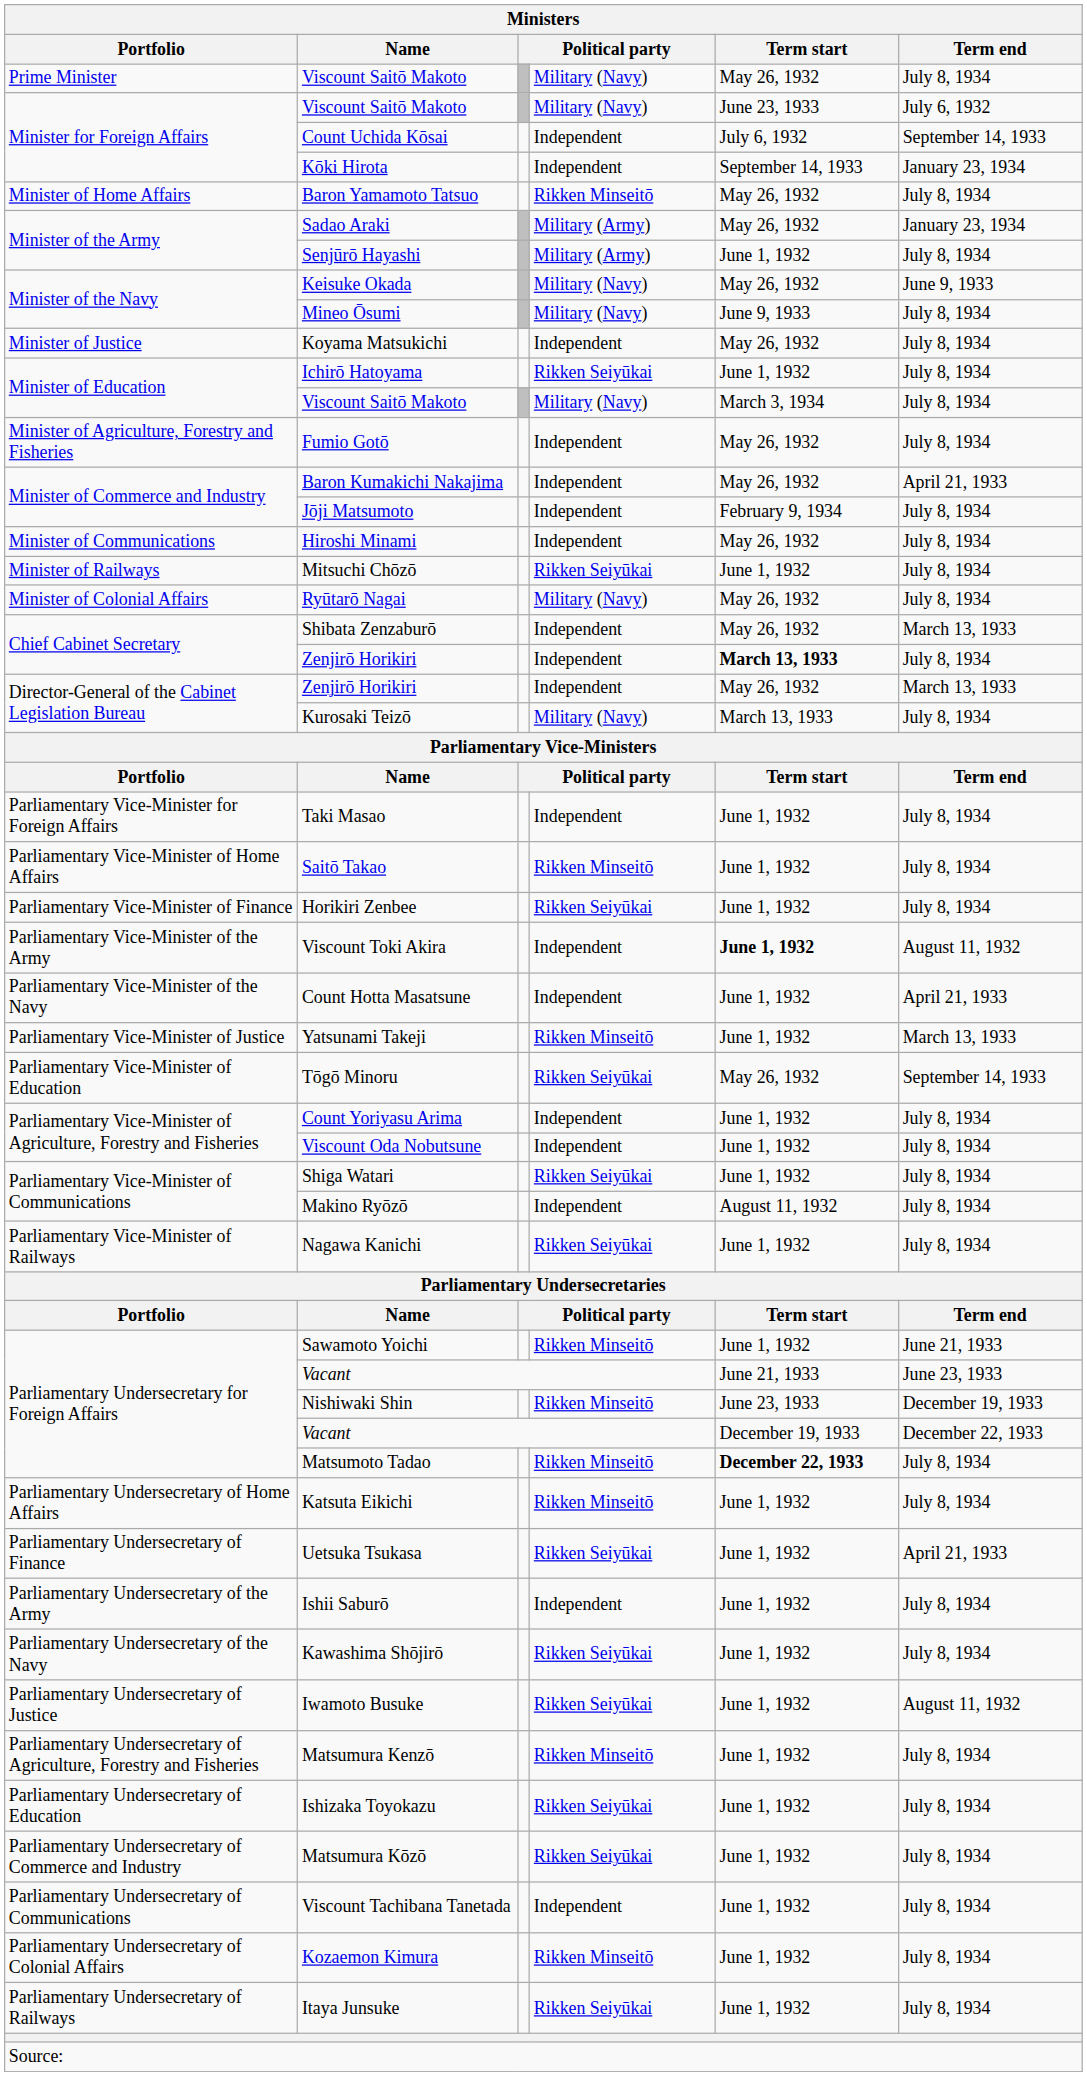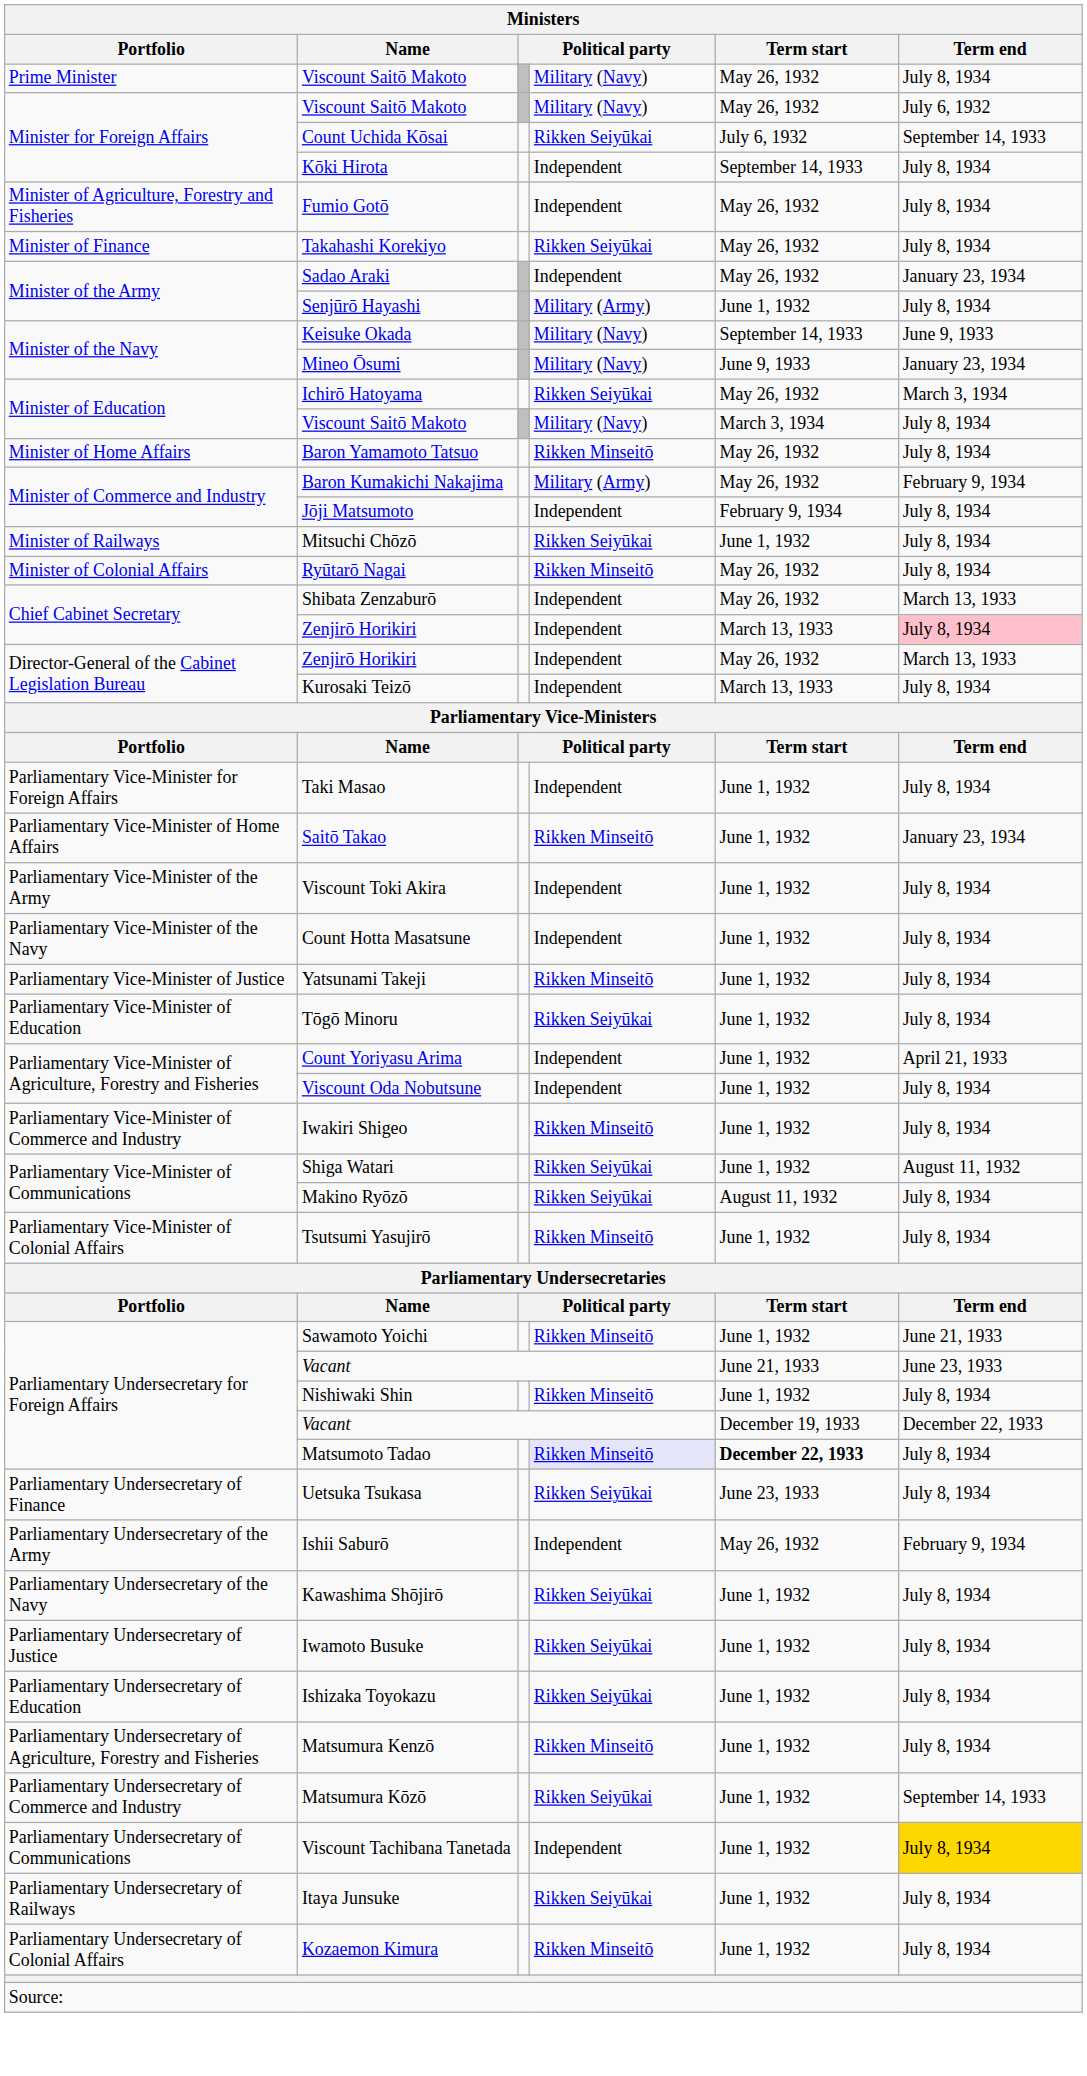Minister for Foreign Affairs / Viscount Saitō Makoto | Term start: June 23, 1933 -> May 26, 1932
Count Uchida Kōsai | column 4: Independent -> Rikken Seiyūkai
Kōki Hirota | Term end: January 23, 1934 -> July 8, 1934
rows swapped: Baron Yamamoto Tatsuo <-> Fumio Gotō
+ row: Minister of Finance | Takahashi Korekiyo | Rikken Seiyūkai | May 26, 1932 | July 8, 1934
Sadao Araki | column 4: Military (Army) -> Independent
Keisuke Okada | Term start: May 26, 1932 -> September 14, 1933
Mineo Ōsumi | Term end: July 8, 1934 -> January 23, 1934
- row: Minister of Justice | Koyama Matsukichi | Independent | May 26, 1932 | July 8, 1934
Ichirō Hatoyama | Term start: June 1, 1932 -> May 26, 1932
Ichirō Hatoyama | Term end: July 8, 1934 -> March 3, 1934
Baron Kumakichi Nakajima | column 4: Independent -> Military (Army)
Baron Kumakichi Nakajima | Term end: April 21, 1933 -> February 9, 1934
- row: Minister of Communications | Hiroshi Minami | Independent | May 26, 1932 | July 8, 1934
Ryūtarō Nagai | column 4: Military (Navy) -> Rikken Minseitō
Chief Cabinet Secretary / Zenjirō Horikiri | Term start: bold -> normal
Chief Cabinet Secretary / Zenjirō Horikiri | Term end: no background -> pink background
Kurosaki Teizō | column 4: Military (Navy) -> Independent
Saitō Takao | Term end: July 8, 1934 -> January 23, 1934
- row: Parliamentary Vice-Minister of Finance | Horikiri Zenbee | Rikken Seiyūkai | June 1, 1932 | July 8, 1934
Viscount Toki Akira | Term start: bold -> normal
Viscount Toki Akira | Term end: August 11, 1932 -> July 8, 1934
Count Hotta Masatsune | Term end: April 21, 1933 -> July 8, 1934
Yatsunami Takeji | Term end: March 13, 1933 -> July 8, 1934
Tōgō Minoru | Term start: May 26, 1932 -> June 1, 1932
Tōgō Minoru | Term end: September 14, 1933 -> July 8, 1934
Count Yoriyasu Arima | Term end: July 8, 1934 -> April 21, 1933
+ row: Parliamentary Vice-Minister of Commerce and Industry | Iwakiri Shigeo | Rikken Minseitō | June 1, 1932 | July 8, 1934
Shiga Watari | Term end: July 8, 1934 -> August 11, 1932
Makino Ryōzō | column 4: Independent -> Rikken Seiyūkai
- row: Parliamentary Vice-Minister of Railways | Nagawa Kanichi | Rikken Seiyūkai | June 1, 1932 | July 8, 1934
+ row: Parliamentary Vice-Minister of Colonial Affairs | Tsutsumi Yasujirō | Rikken Minseitō | June 1, 1932 | July 8, 1934
Nishiwaki Shin | Term start: June 23, 1933 -> June 1, 1932
Nishiwaki Shin | Term end: December 19, 1933 -> July 8, 1934
Matsumoto Tadao | column 4: no background -> lavender background
- row: Parliamentary Undersecretary of Home Affairs | Katsuta Eikichi | Rikken Minseitō | June 1, 1932 | July 8, 1934
Uetsuka Tsukasa | Term start: June 1, 1932 -> June 23, 1933
Uetsuka Tsukasa | Term end: April 21, 1933 -> July 8, 1934
Ishii Saburō | Term start: June 1, 1932 -> May 26, 1932
Ishii Saburō | Term end: July 8, 1934 -> February 9, 1934
Iwamoto Busuke | Term end: August 11, 1932 -> July 8, 1934
rows swapped: Ishizaka Toyokazu <-> Matsumura Kenzō
Matsumura Kōzō | Term end: July 8, 1934 -> September 14, 1933
Viscount Tachibana Tanetada | Term end: no background -> gold background
rows swapped: Itaya Junsuke <-> Kozaemon Kimura
